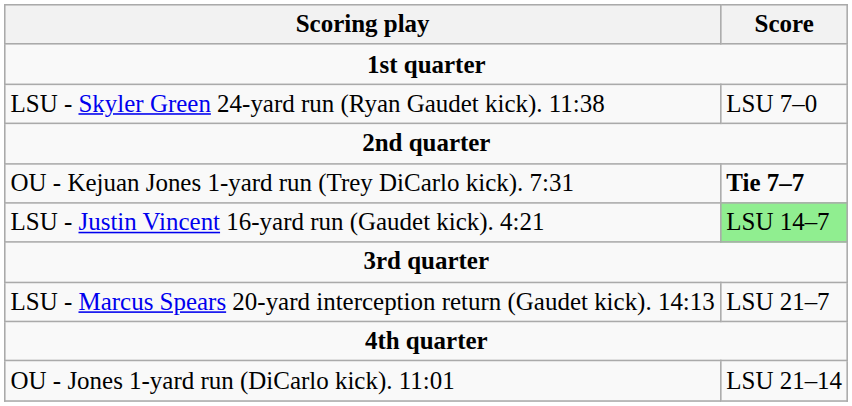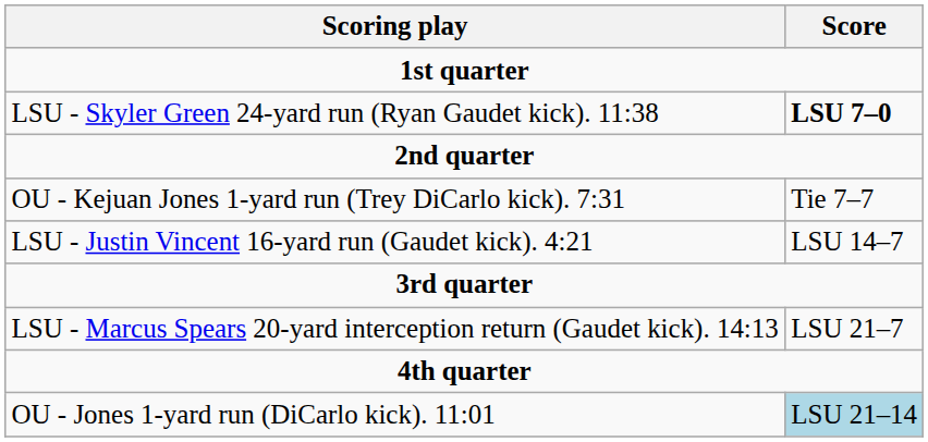LSU - Skyler Green 24-yard run (Ryan Gaudet kick). 11:38 | Score: normal -> bold
OU - Kejuan Jones 1-yard run (Trey DiCarlo kick). 7:31 | Score: bold -> normal
LSU - Justin Vincent 16-yard run (Gaudet kick). 4:21 | Score: lightgreen background -> no background
OU - Jones 1-yard run (DiCarlo kick). 11:01 | Score: no background -> lightblue background
